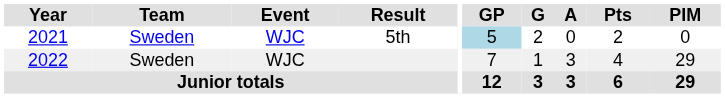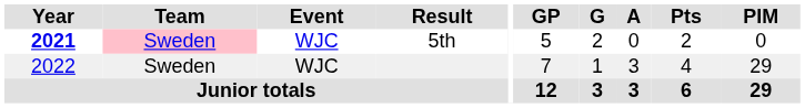5th | Year: normal -> bold
5th | Team: no background -> pink background
5th | GP: lightblue background -> no background
